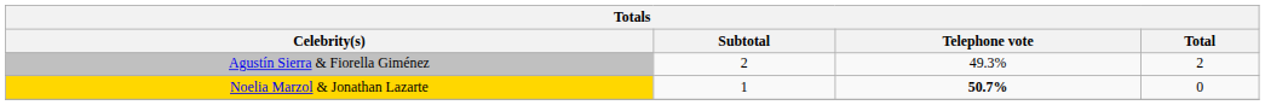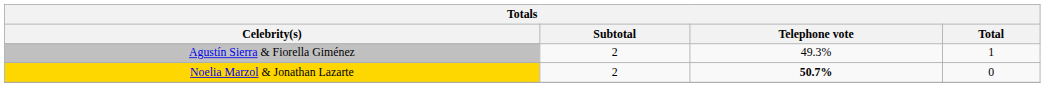Agustín Sierra & Fiorella Giménez | Total: 2 -> 1
Noelia Marzol & Jonathan Lazarte | Subtotal: 1 -> 2
